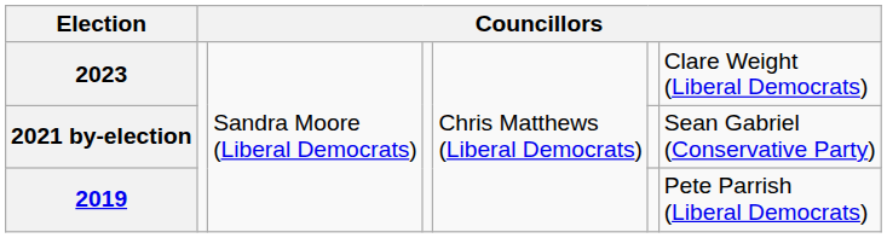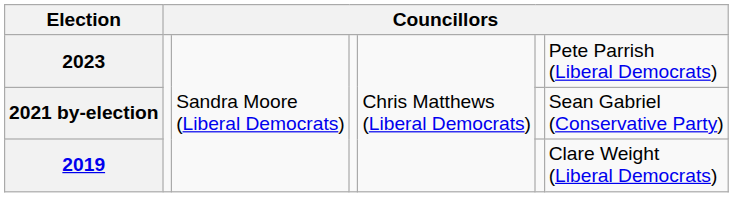2023 | column 7: Clare Weight (Liberal Democrats) -> Pete Parrish (Liberal Democrats)
2019 | column 7: Pete Parrish (Liberal Democrats) -> Clare Weight (Liberal Democrats)
